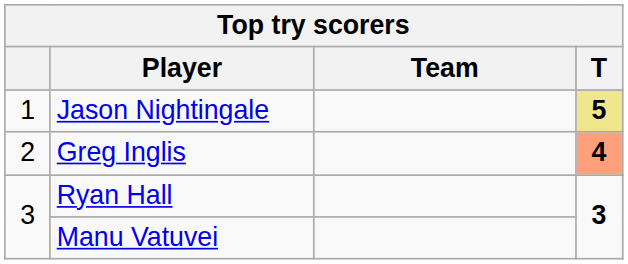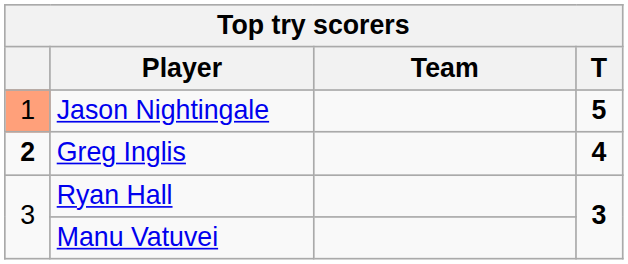Jason Nightingale | column 1: no background -> lightsalmon background
Jason Nightingale | T: khaki background -> no background
Greg Inglis | column 1: normal -> bold
Greg Inglis | T: lightsalmon background -> no background
